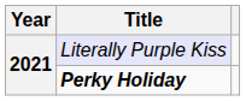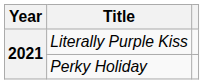Literally Purple Kiss | Title: lavender background -> no background
Perky Holiday | Title: bold -> normal
